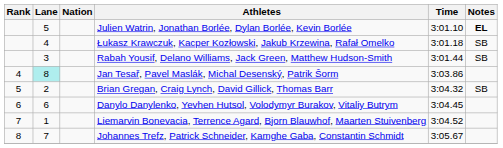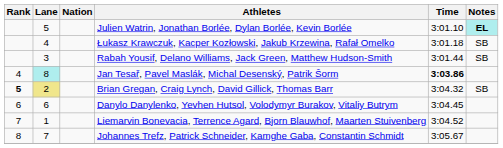Julien Watrin, Jonathan Borlée, Dylan Borlée, Kevin Borlée | Notes: no background -> paleturquoise background
Jan Tesař, Pavel Maslák, Michal Desenský, Patrik Šorm | Time: normal -> bold
Brian Gregan, Craig Lynch, David Gillick, Thomas Barr | Rank: normal -> bold
Brian Gregan, Craig Lynch, David Gillick, Thomas Barr | Lane: no background -> khaki background
